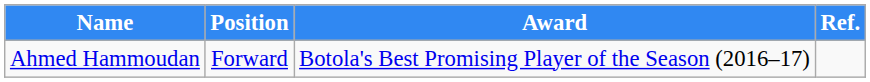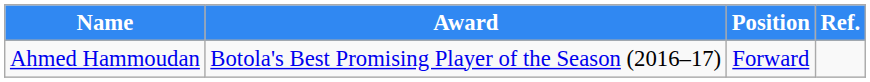columns swapped: Position <-> Award
